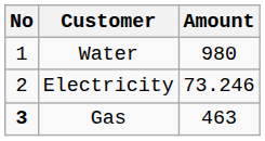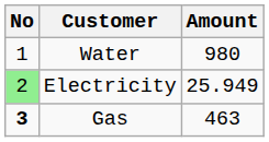Electricity | No: no background -> lightgreen background
Electricity | Amount: 73.246 -> 25.949
